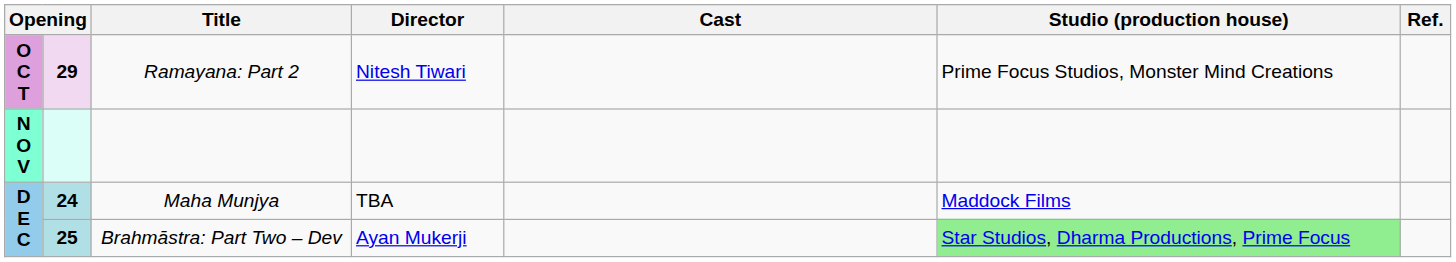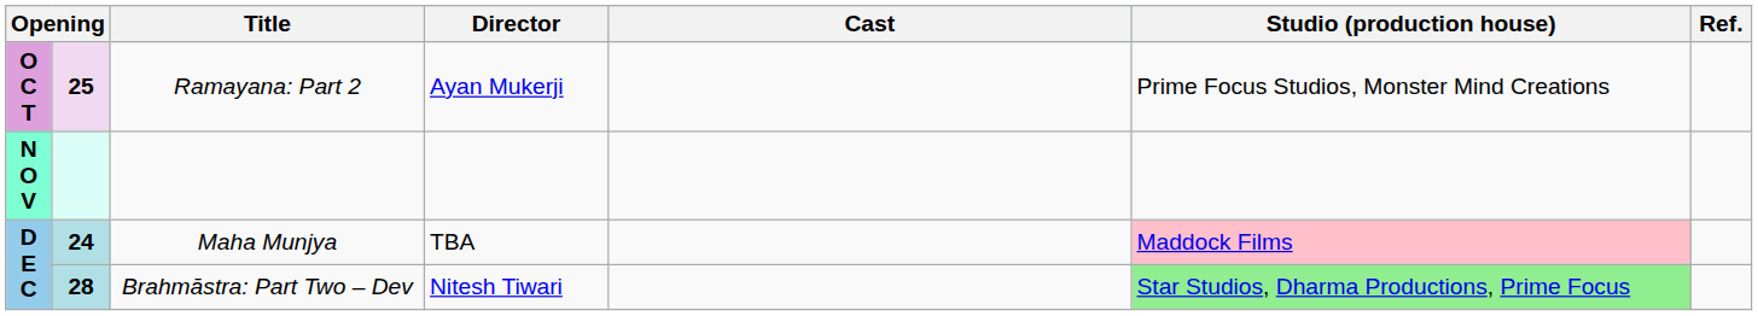Ramayana: Part 2 | column 2: 29 -> 25
Ramayana: Part 2 | Director: Nitesh Tiwari -> Ayan Mukerji
Maha Munjya | Studio (production house): no background -> pink background
Brahmāstra: Part Two – Dev | column 2: 25 -> 28
Brahmāstra: Part Two – Dev | Director: Ayan Mukerji -> Nitesh Tiwari
